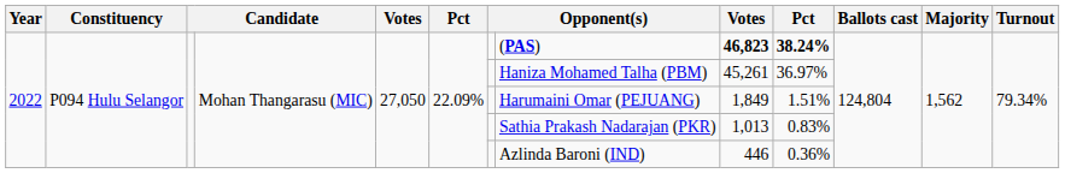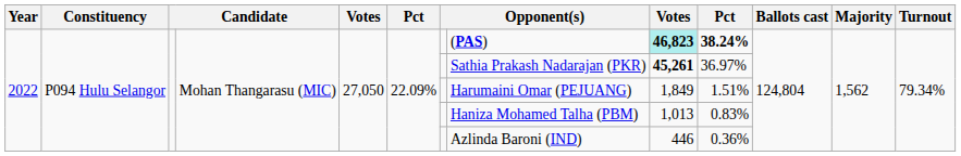row 2 | column 9: no background -> paleturquoise background
row 3 | column 8: Haniza Mohamed Talha (PBM) -> Sathia Prakash Nadarajan (PKR)
row 3 | column 9: normal -> bold
row 5 | column 8: Sathia Prakash Nadarajan (PKR) -> Haniza Mohamed Talha (PBM)
